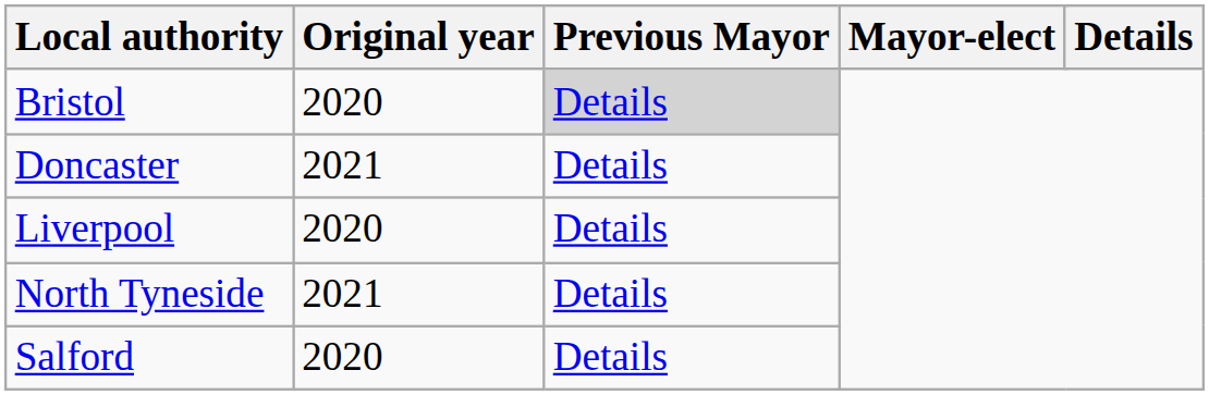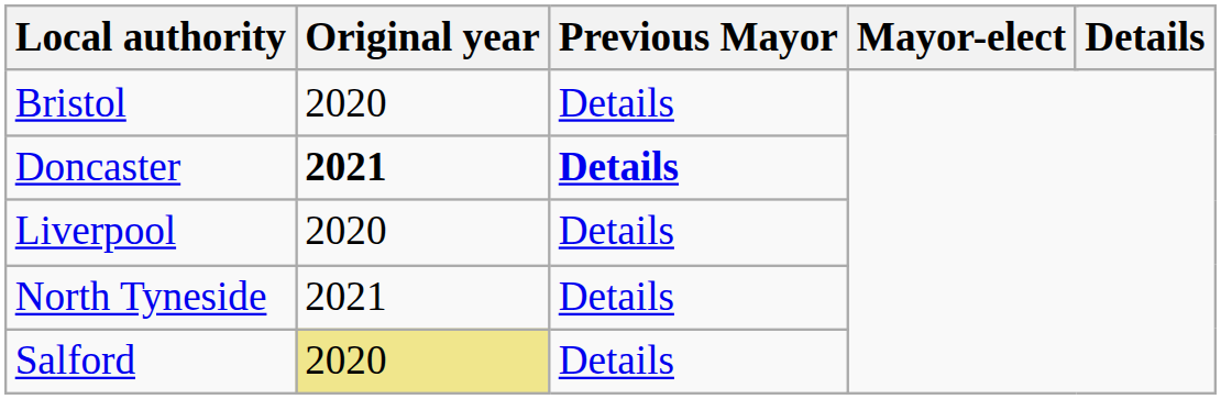Bristol | column 3: lightgrey background -> no background
Doncaster | Original year: normal -> bold
Doncaster | column 3: normal -> bold
Salford | Original year: no background -> khaki background
